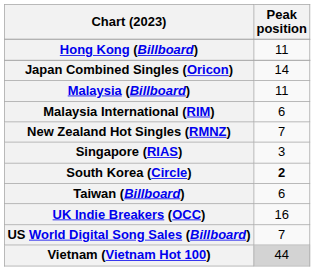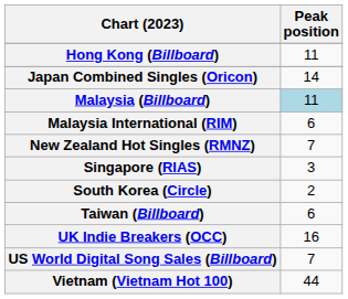Malaysia (Billboard) | Peak position: no background -> lightblue background
South Korea (Circle) | Peak position: bold -> normal
Vietnam (Vietnam Hot 100) | Peak position: lightgrey background -> no background
